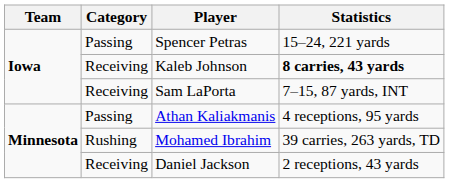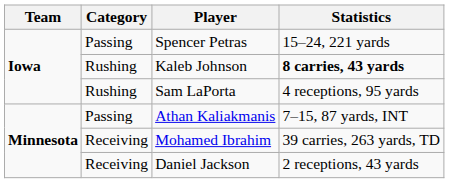Kaleb Johnson | Category: Receiving -> Rushing
Sam LaPorta | Category: Receiving -> Rushing
Sam LaPorta | Statistics: 7–15, 87 yards, INT -> 4 receptions, 95 yards
Athan Kaliakmanis | Statistics: 4 receptions, 95 yards -> 7–15, 87 yards, INT
Mohamed Ibrahim | Category: Rushing -> Receiving
